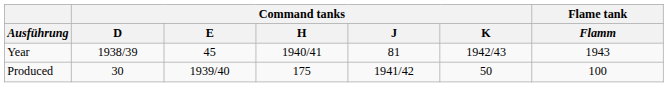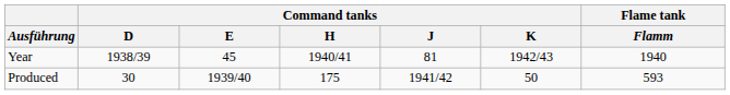Year | Flame tank / Flamm: 1943 -> 1940
Produced | Flame tank / Flamm: 100 -> 593
